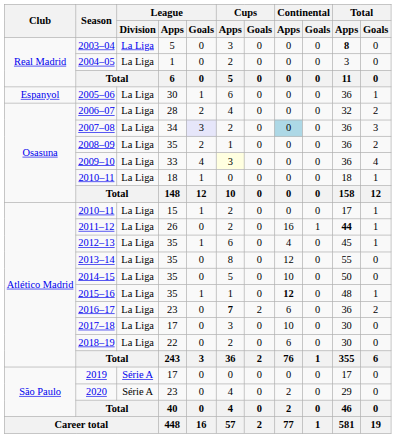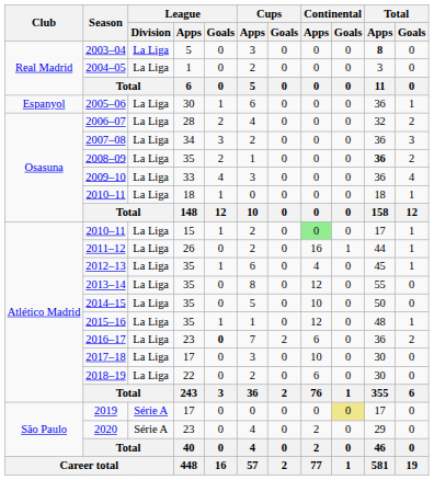2007–08 | League / Goals: lavender background -> no background
2007–08 | Continental / Apps: lightblue background -> no background
2008–09 | Total / Apps: normal -> bold
2009–10 | Cups / Apps: lightyellow background -> no background
2010–11 / 15 | Continental / Apps: no background -> lightgreen background
2011–12 | Total / Apps: bold -> normal
2015–16 | Continental / Apps: bold -> normal
2016–17 | League / Goals: normal -> bold
2016–17 | Cups / Apps: bold -> normal
2019 | Continental / Goals: no background -> khaki background
